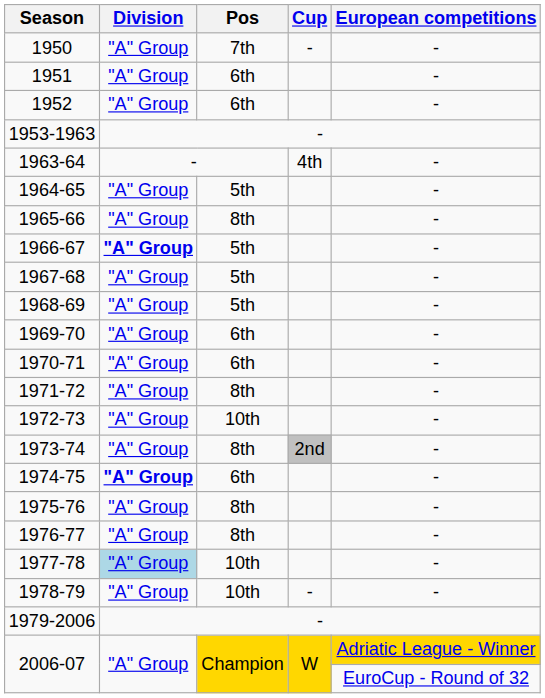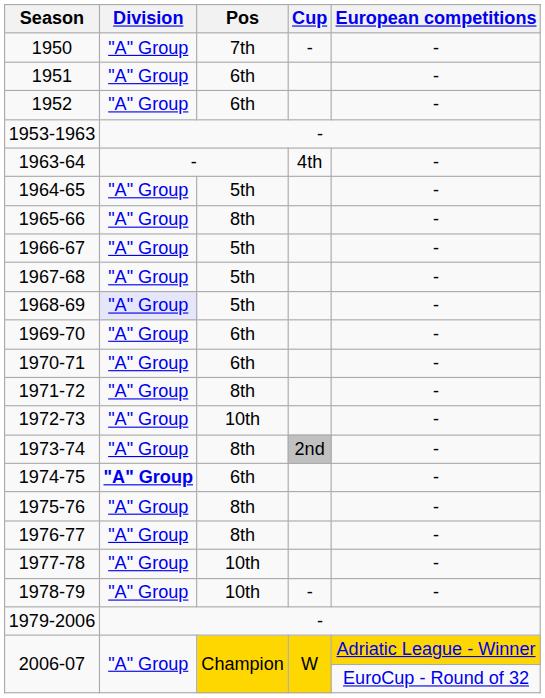1966-67 | Division: bold -> normal
1968-69 | Division: no background -> lavender background
1977-78 | Division: lightblue background -> no background
